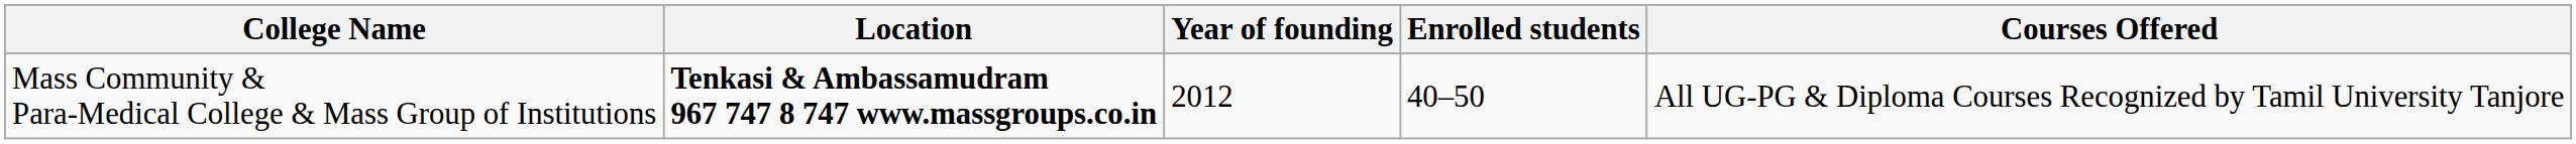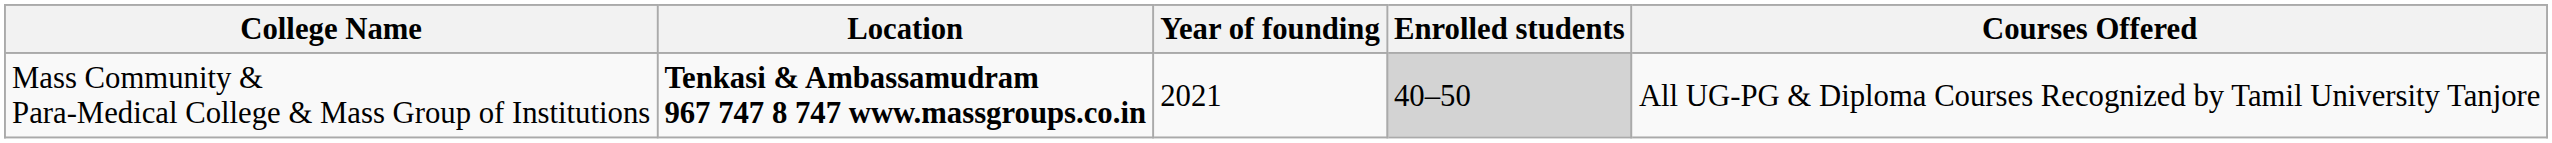row 2 | Year of founding: 2012 -> 2021
row 2 | Enrolled students: no background -> lightgrey background
